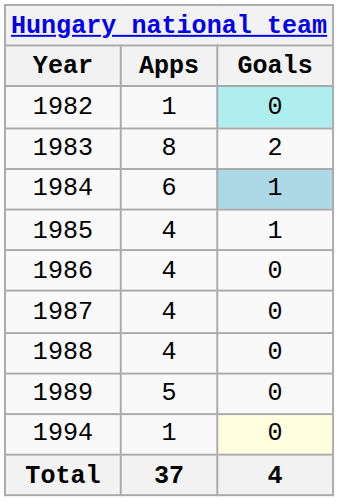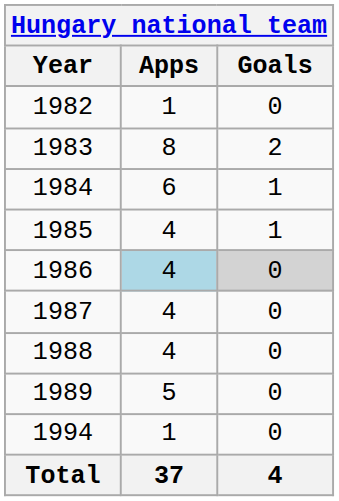1982 | Goals: paleturquoise background -> no background
1984 | Goals: lightblue background -> no background
1986 | Apps: no background -> lightblue background
1986 | Goals: no background -> lightgrey background
1994 | Goals: lightyellow background -> no background
